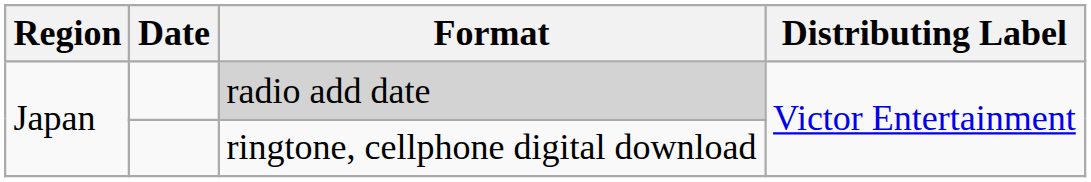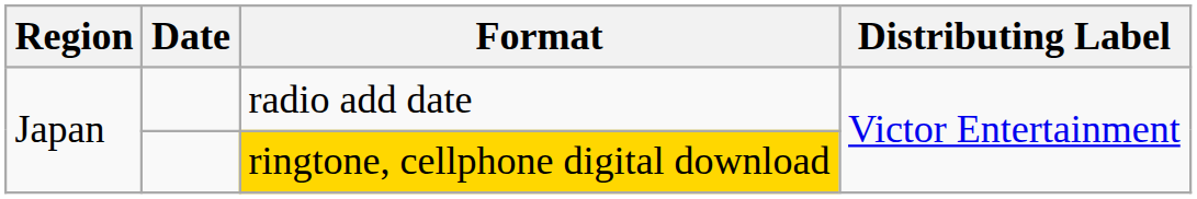radio add date | Format: lightgrey background -> no background
ringtone, cellphone digital download | Format: no background -> gold background
